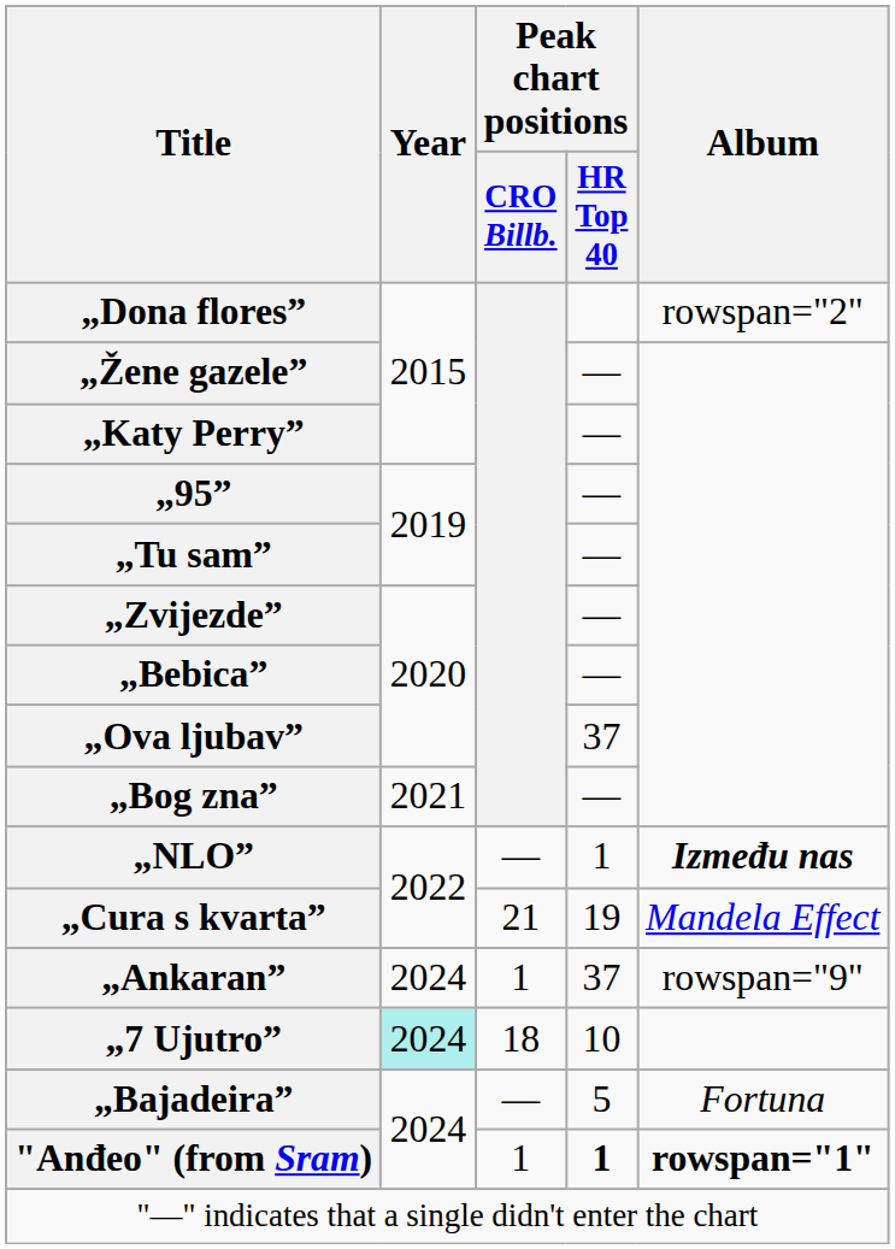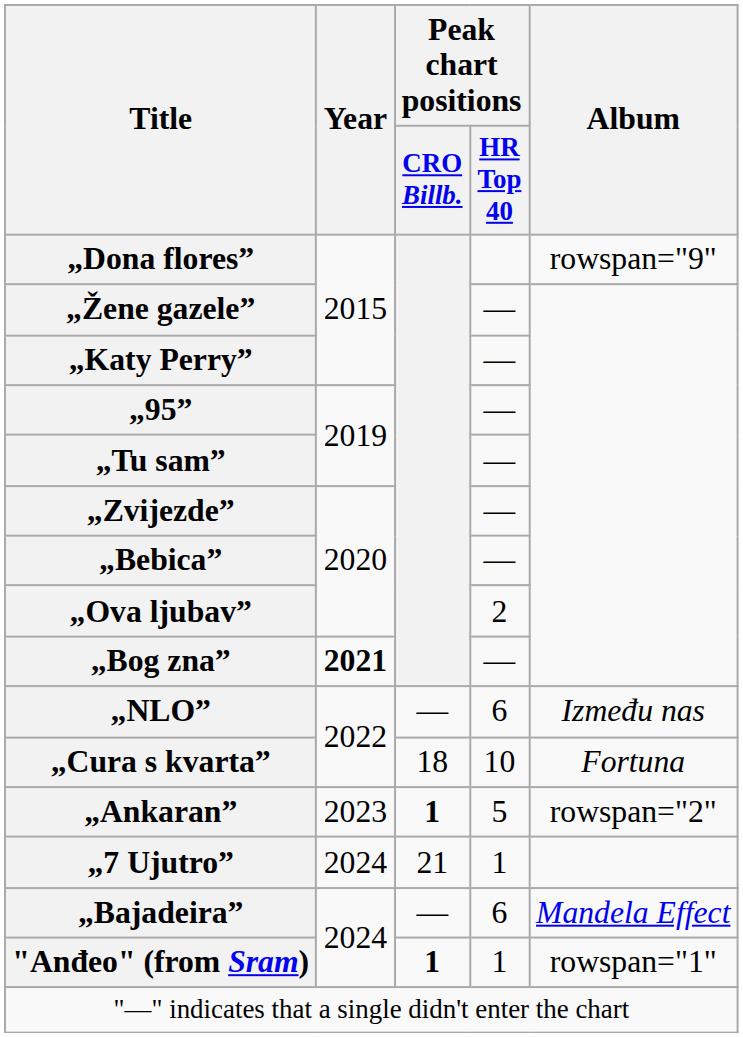„Dona flores” | Album: rowspan="2" -> rowspan="9"
„Ova ljubav” | Peak chart positions / HR Top 40: 37 -> 2
„Bog zna” | Year: normal -> bold
„NLO” | Peak chart positions / HR Top 40: 1 -> 6
„NLO” | Album: bold -> normal
„Cura s kvarta” | Peak chart positions / CRO Billb.: 21 -> 18
„Cura s kvarta” | Peak chart positions / HR Top 40: 19 -> 10
„Cura s kvarta” | Album: Mandela Effect -> Fortuna
„Ankaran” | Year: 2024 -> 2023
„Ankaran” | Peak chart positions / CRO Billb.: normal -> bold
„Ankaran” | Peak chart positions / HR Top 40: 37 -> 5
„Ankaran” | Album: rowspan="9" -> rowspan="2"
„7 Ujutro” | Year: paleturquoise background -> no background
„7 Ujutro” | Peak chart positions / CRO Billb.: 18 -> 21
„7 Ujutro” | Peak chart positions / HR Top 40: 10 -> 1
„Bajadeira” | Peak chart positions / HR Top 40: 5 -> 6
„Bajadeira” | Album: Fortuna -> Mandela Effect
"Anđeo" (from Sram) | Peak chart positions / CRO Billb.: normal -> bold
"Anđeo" (from Sram) | Peak chart positions / HR Top 40: bold -> normal
"Anđeo" (from Sram) | Album: bold -> normal
